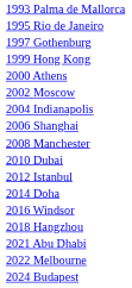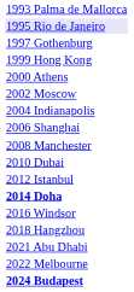1995 Rio de Janeiro | column 1: no background -> lavender background
2014 Doha | column 1: normal -> bold
2024 Budapest | column 1: normal -> bold
